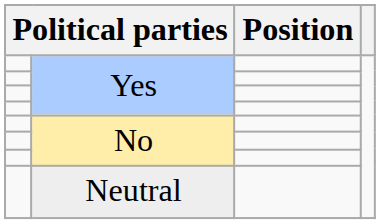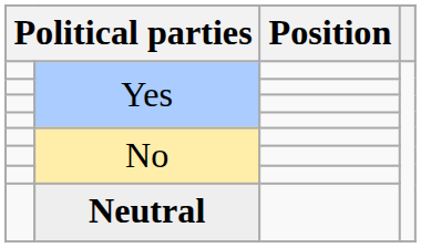Neutral | column 2: normal -> bold
